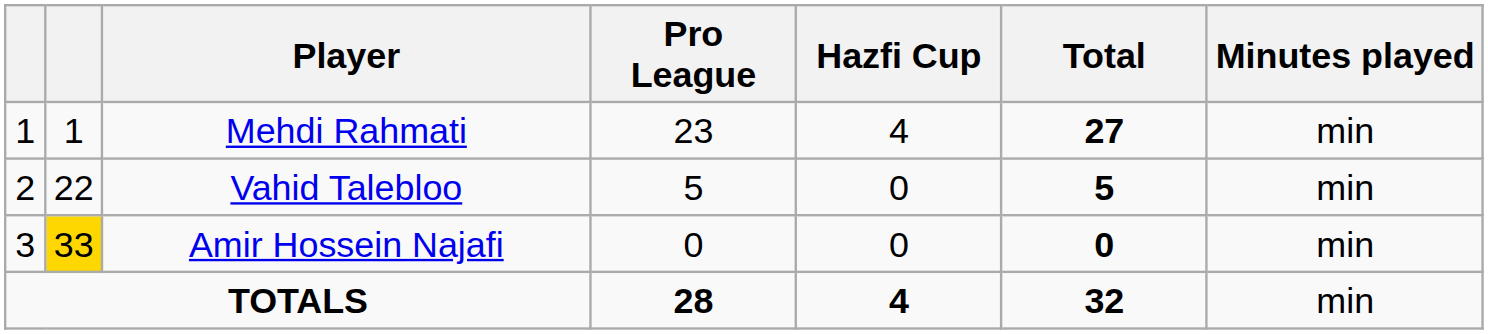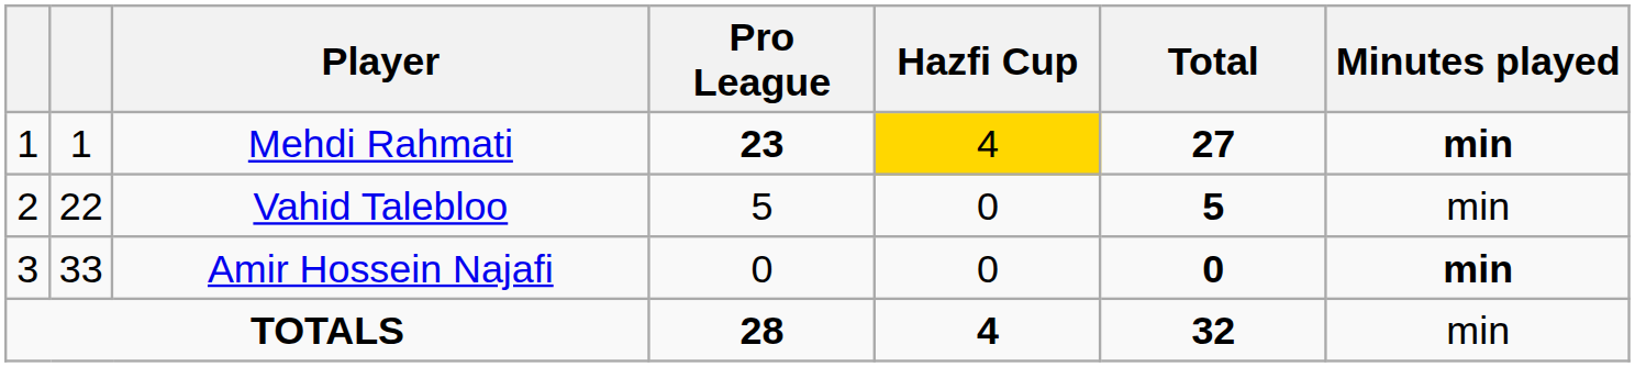Mehdi Rahmati | Pro League: normal -> bold
Mehdi Rahmati | Hazfi Cup: no background -> gold background
Mehdi Rahmati | Minutes played: normal -> bold
Amir Hossein Najafi | column 2: gold background -> no background
Amir Hossein Najafi | Minutes played: normal -> bold
